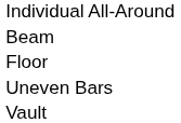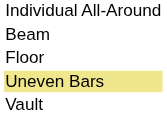Uneven Bars | column 1: no background -> khaki background
